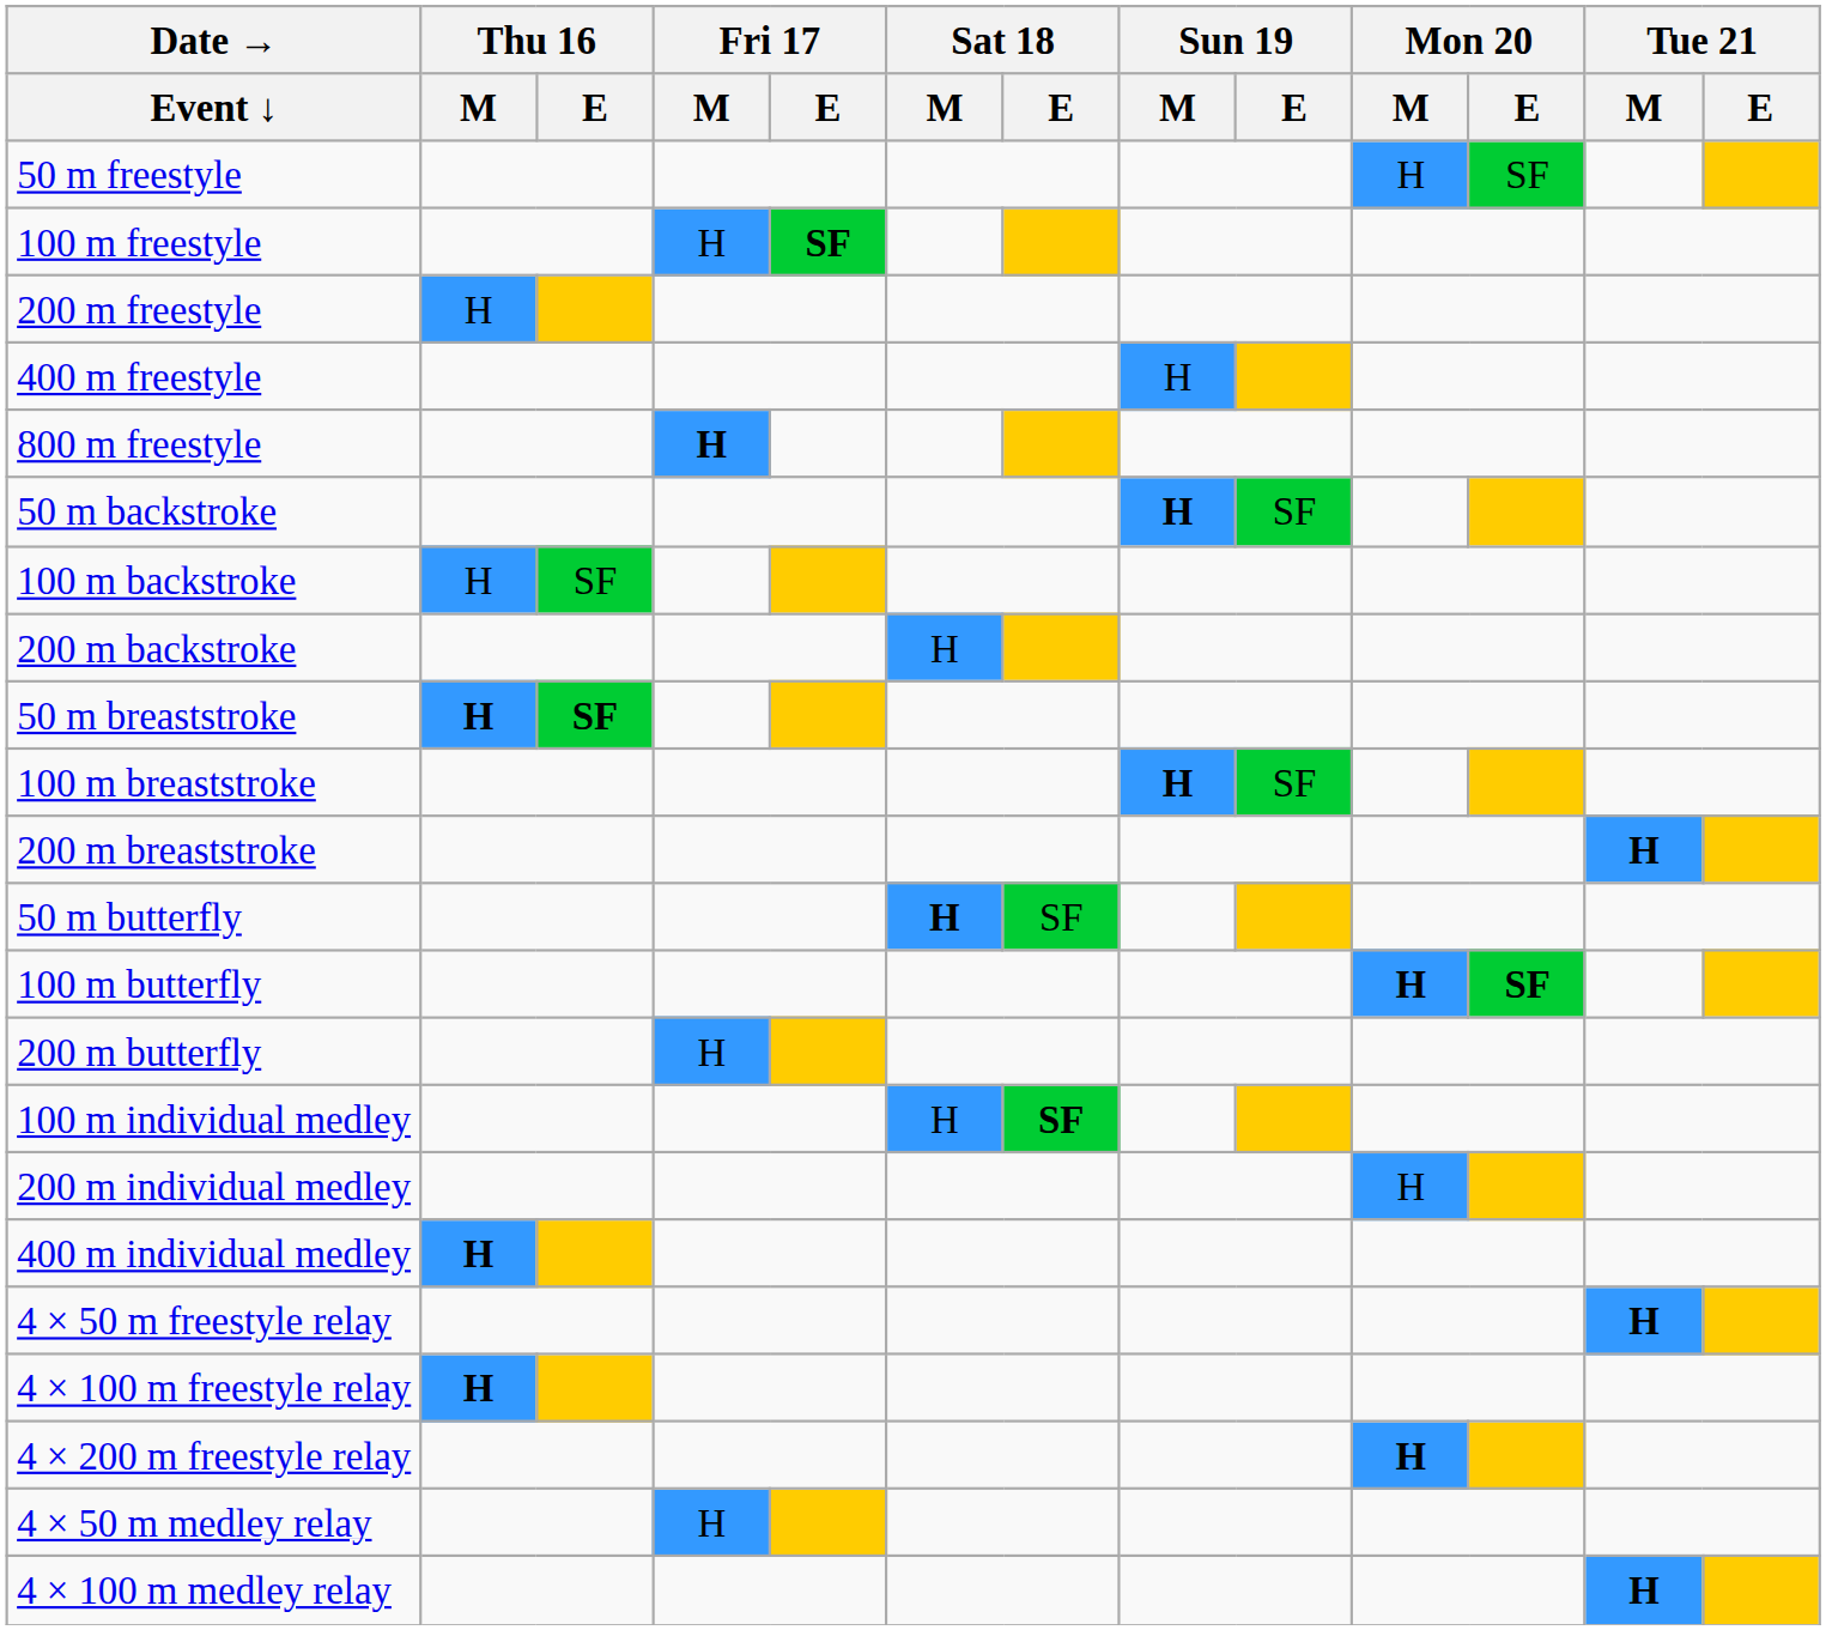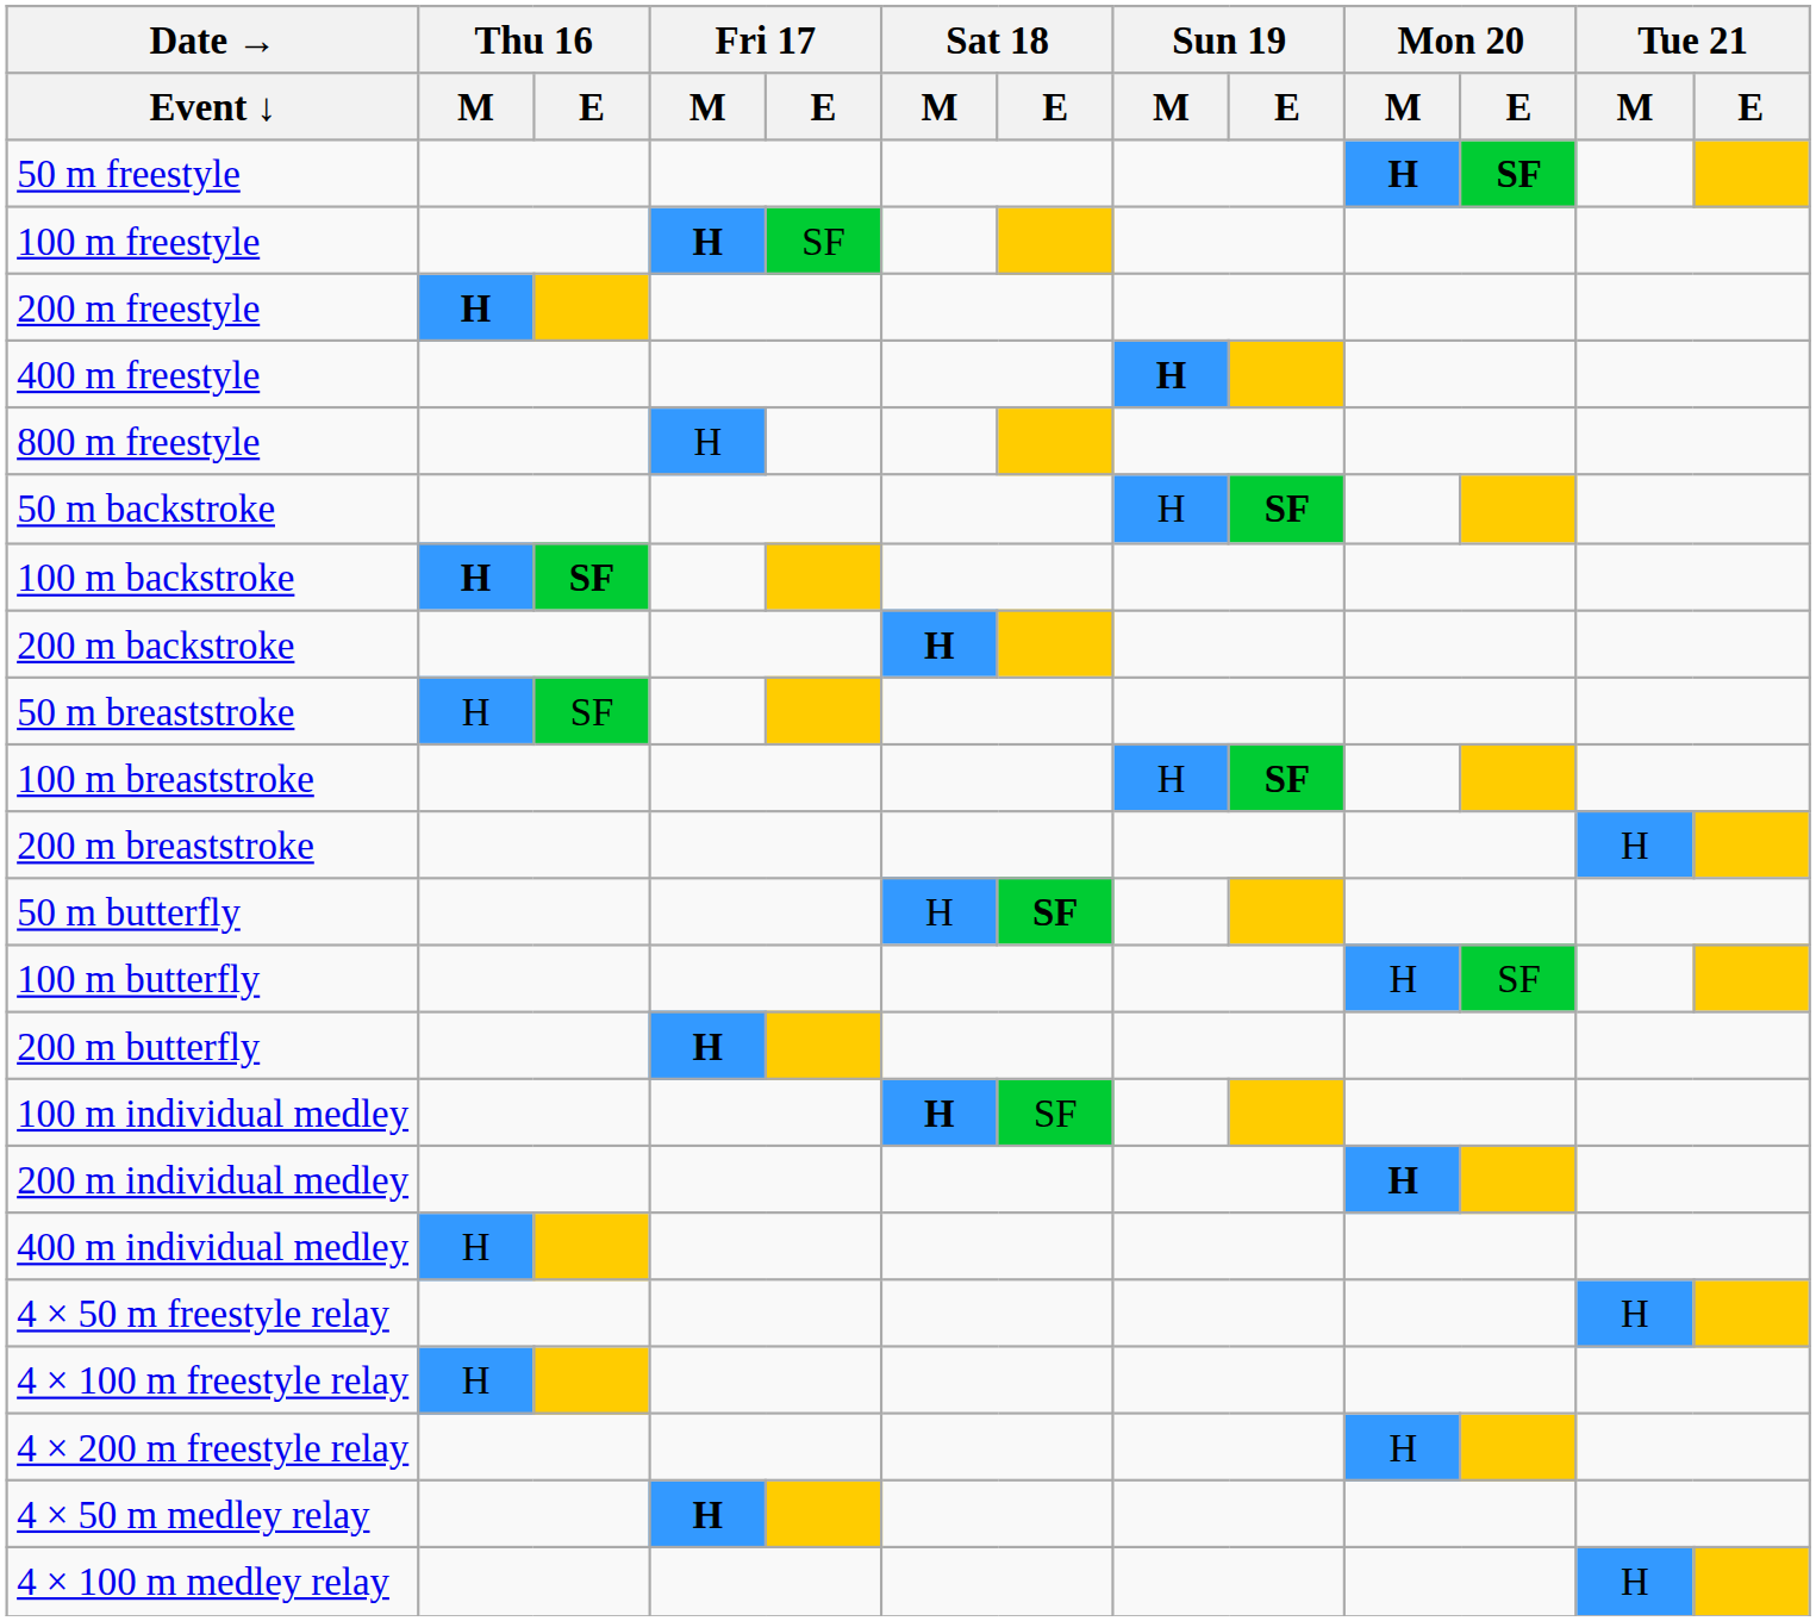50 m freestyle | Mon 20 / M: normal -> bold
50 m freestyle | Mon 20 / E: normal -> bold
100 m freestyle | Fri 17 / M: normal -> bold
100 m freestyle | Fri 17 / E: bold -> normal
200 m freestyle | Thu 16 / M: normal -> bold
400 m freestyle | Sun 19 / M: normal -> bold
800 m freestyle | Fri 17 / M: bold -> normal
50 m backstroke | Sun 19 / M: bold -> normal
50 m backstroke | Sun 19 / E: normal -> bold
100 m backstroke | Thu 16 / M: normal -> bold
100 m backstroke | Thu 16 / E: normal -> bold
200 m backstroke | Sat 18 / M: normal -> bold
50 m breaststroke | Thu 16 / M: bold -> normal
50 m breaststroke | Thu 16 / E: bold -> normal
100 m breaststroke | Sun 19 / M: bold -> normal
100 m breaststroke | Sun 19 / E: normal -> bold
200 m breaststroke | Tue 21 / M: bold -> normal
50 m butterfly | Sat 18 / M: bold -> normal
50 m butterfly | Sat 18 / E: normal -> bold
100 m butterfly | Mon 20 / M: bold -> normal
100 m butterfly | Mon 20 / E: bold -> normal
200 m butterfly | Fri 17 / M: normal -> bold
100 m individual medley | Sat 18 / M: normal -> bold
100 m individual medley | Sat 18 / E: bold -> normal
200 m individual medley | Mon 20 / M: normal -> bold
400 m individual medley | Thu 16 / M: bold -> normal
4 × 50 m freestyle relay | Tue 21 / M: bold -> normal
4 × 100 m freestyle relay | Thu 16 / M: bold -> normal
4 × 200 m freestyle relay | Mon 20 / M: bold -> normal
4 × 50 m medley relay | Fri 17 / M: normal -> bold
4 × 100 m medley relay | Tue 21 / M: bold -> normal
